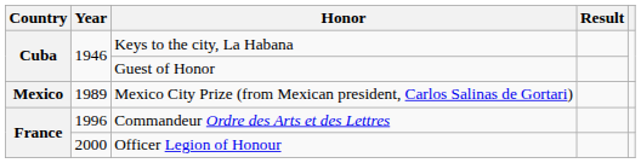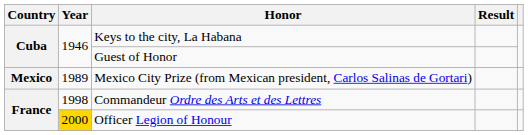Commandeur Ordre des Arts et des Lettres | Year: 1996 -> 1998
Officer Legion of Honour | Year: no background -> gold background
